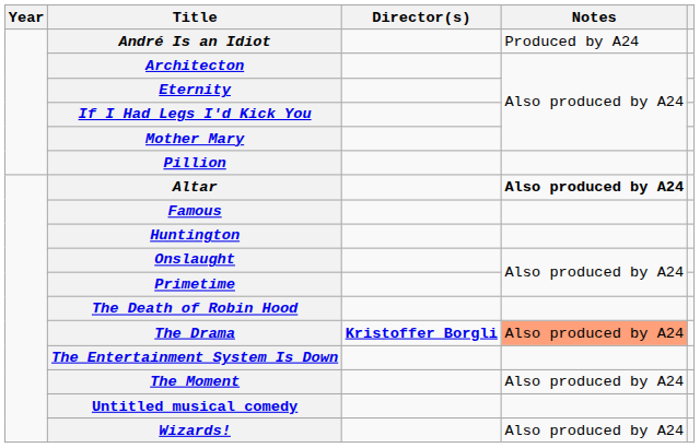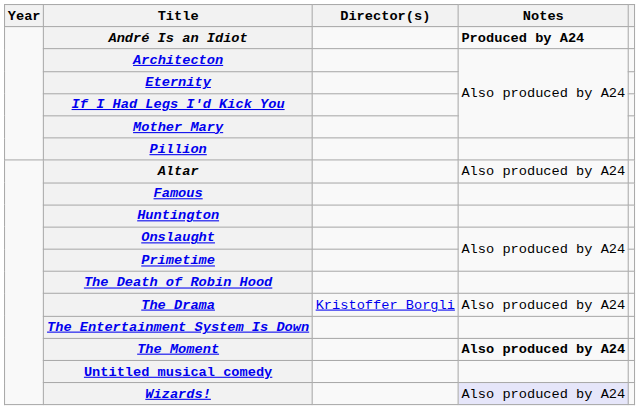André Is an Idiot | Notes: normal -> bold
Altar | Notes: bold -> normal
The Drama | Director(s): bold -> normal
The Drama | Notes: lightsalmon background -> no background
The Moment | Notes: normal -> bold
Wizards! | Notes: no background -> lavender background
